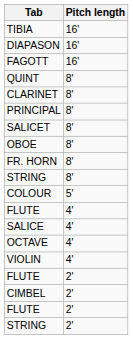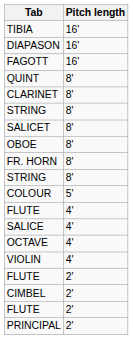row 7 | Tab: PRINCIPAL -> STRING
row 20 | Tab: STRING -> PRINCIPAL
